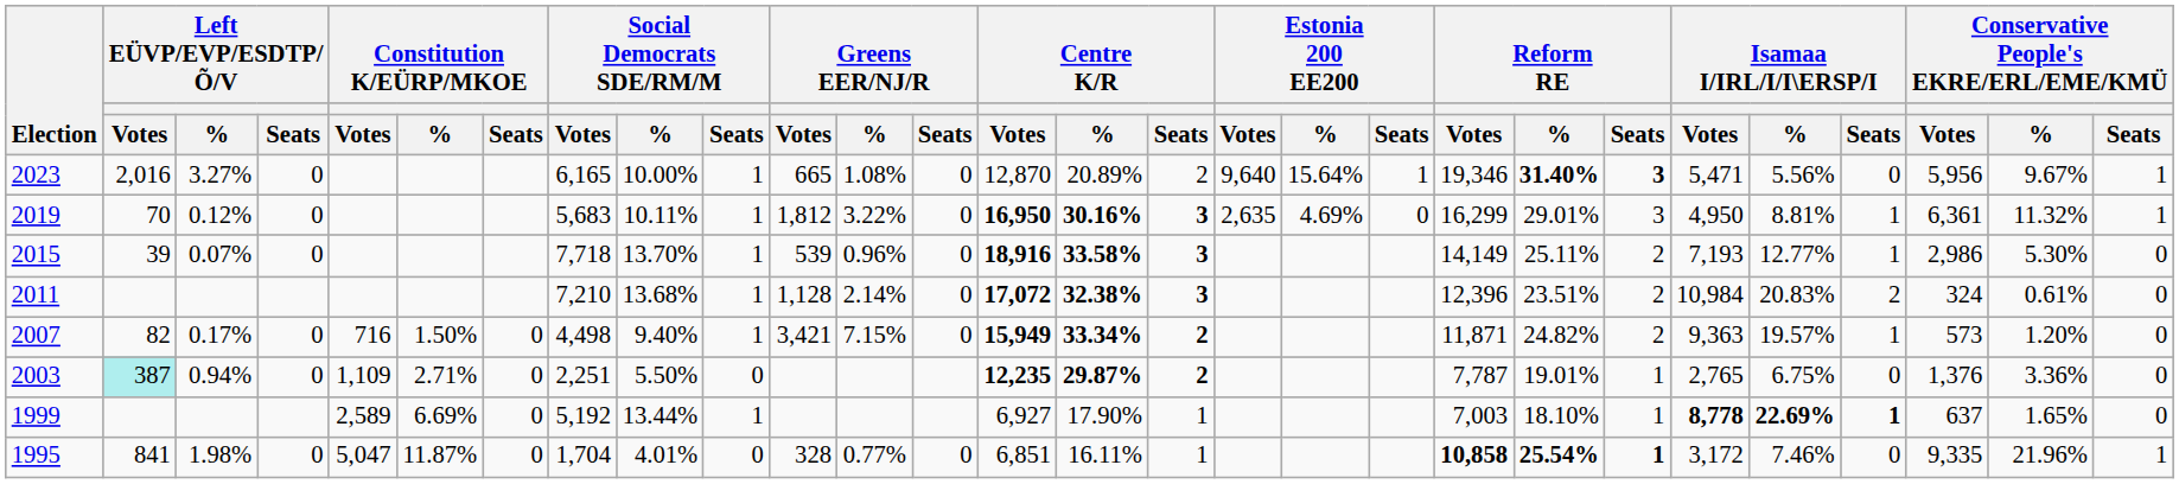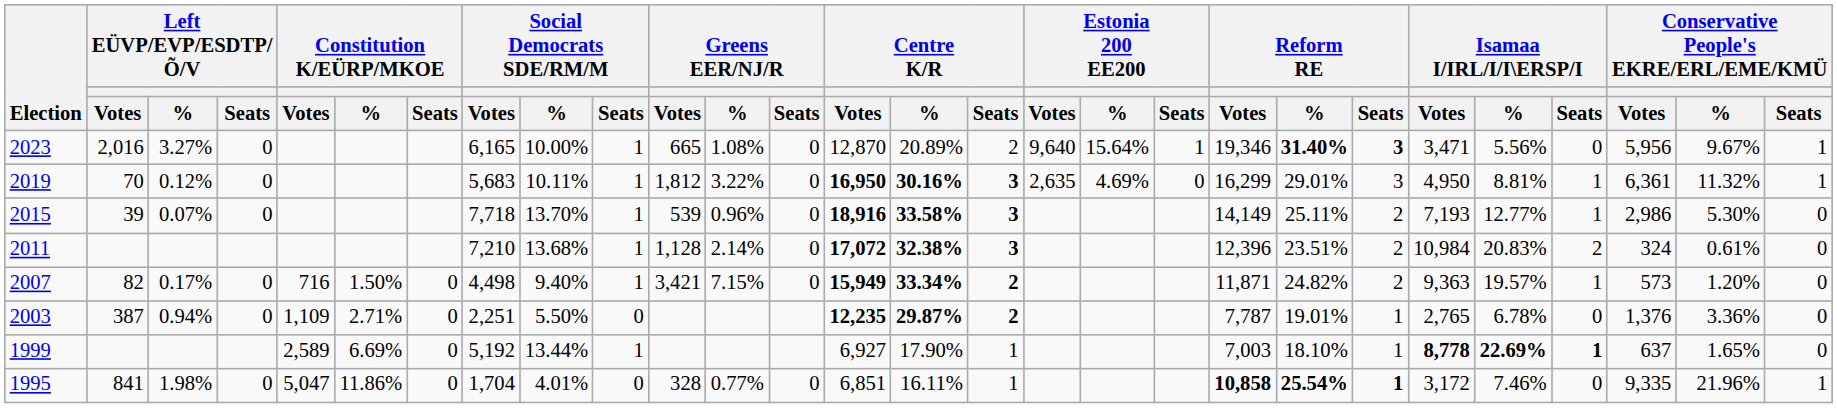2023 | Isamaa I/IRL/I/I\ERSP/I / Votes: 5,471 -> 3,471
2003 | Left EÜVP/EVP/ESDTP/Õ/V / Votes: paleturquoise background -> no background
2003 | Isamaa I/IRL/I/I\ERSP/I / %: 6.75% -> 6.78%
1995 | Constitution K/EÜRP/MKOE / %: 11.87% -> 11.86%
